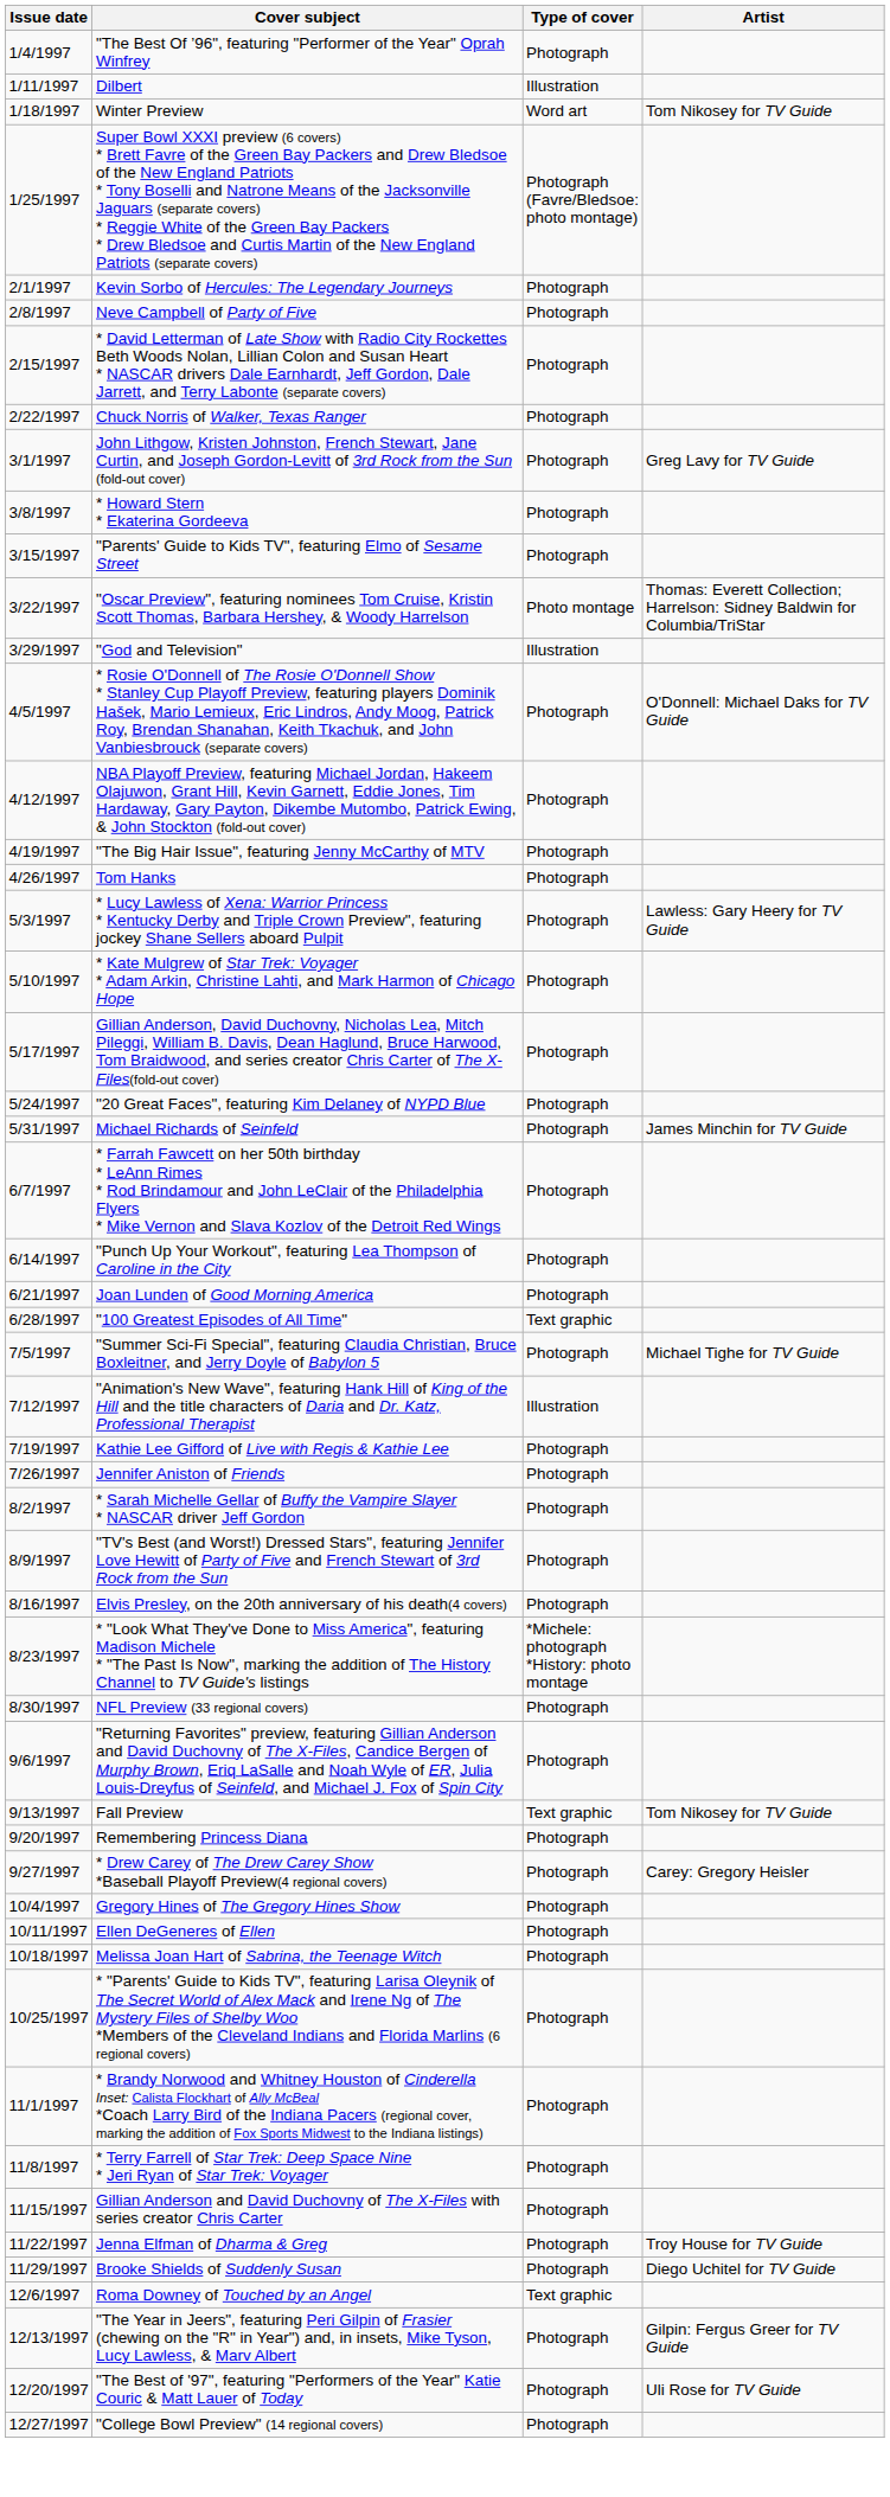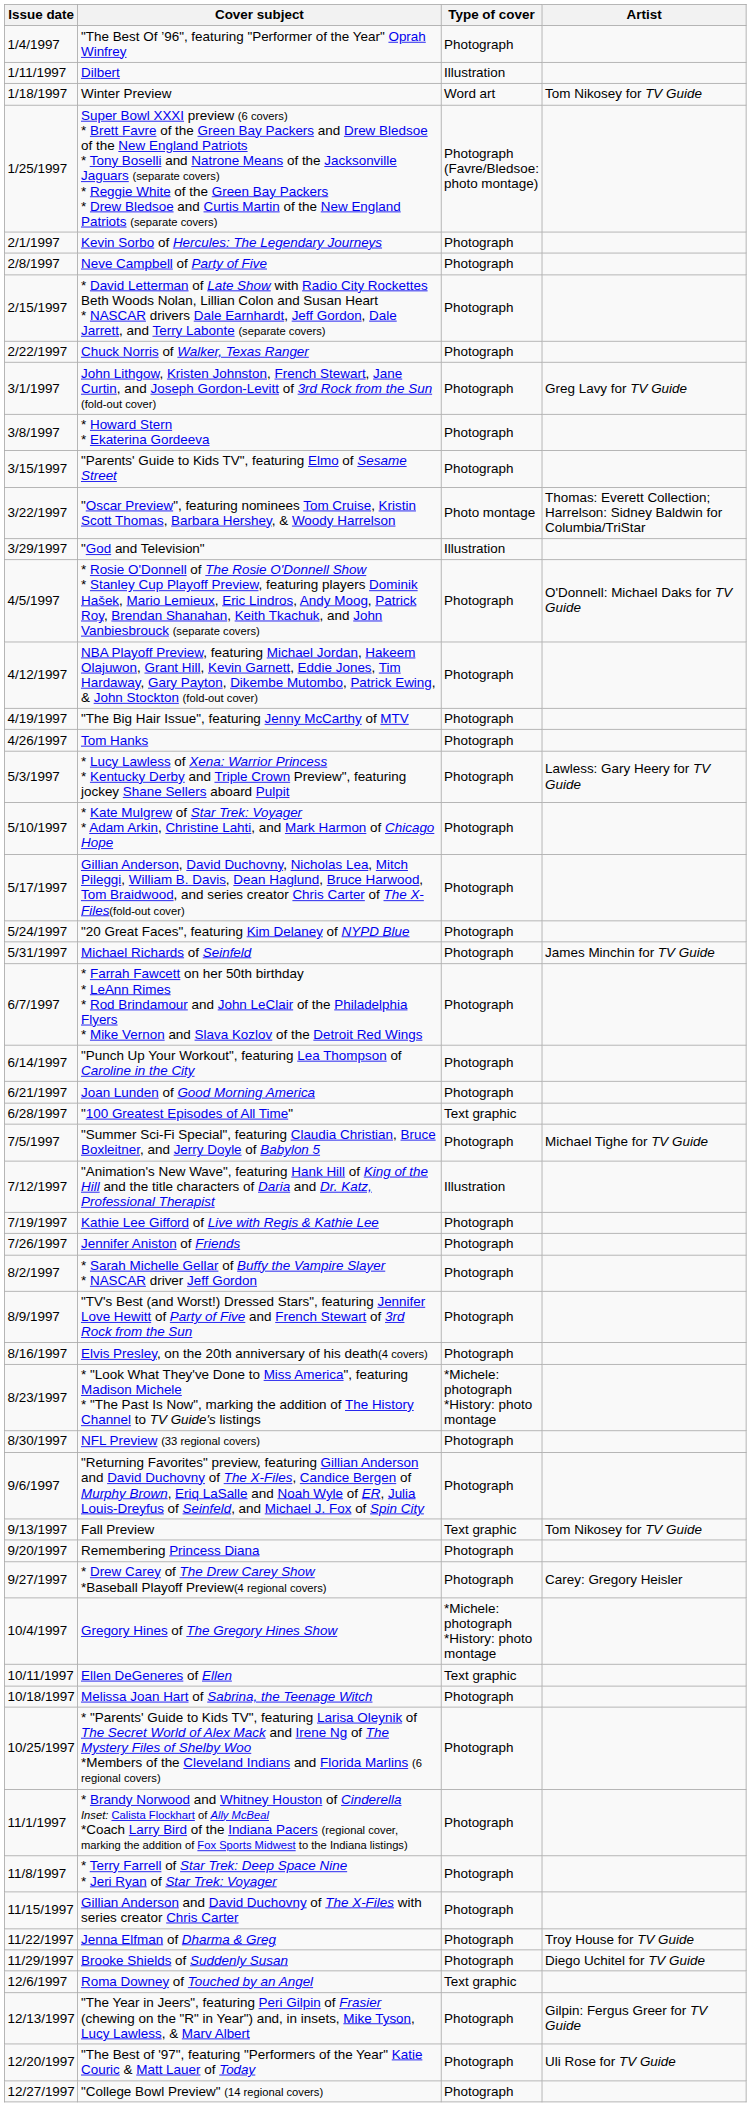Gregory Hines of The Gregory Hines Show | Type of cover: Photograph -> *Michele: photograph *History: photo montage
Ellen DeGeneres of Ellen | Type of cover: Photograph -> Text graphic
